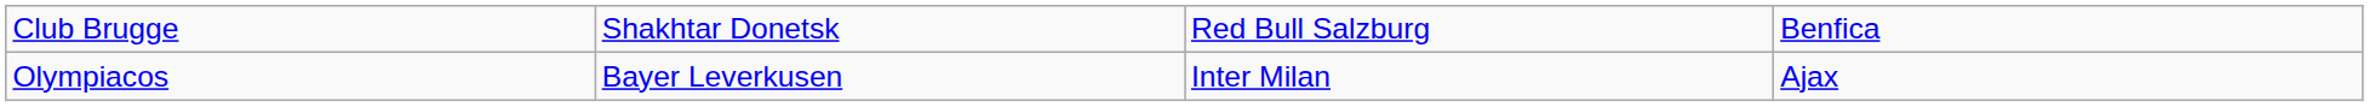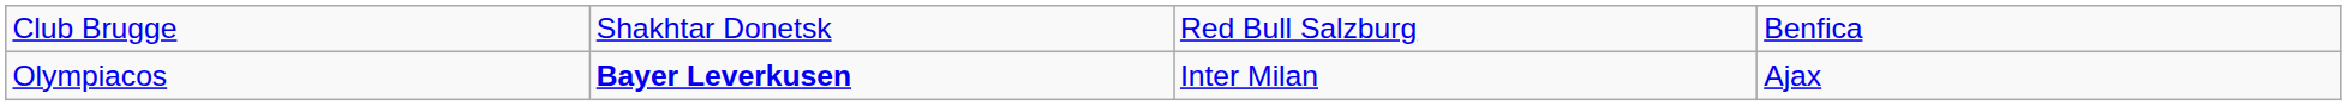Olympiacos | column 2: normal -> bold
